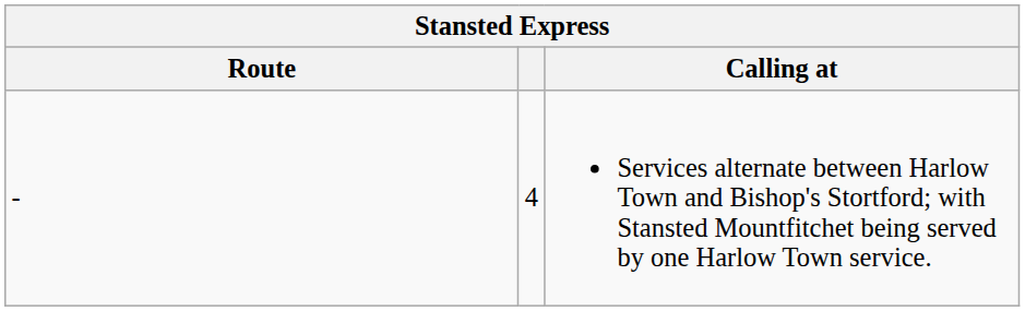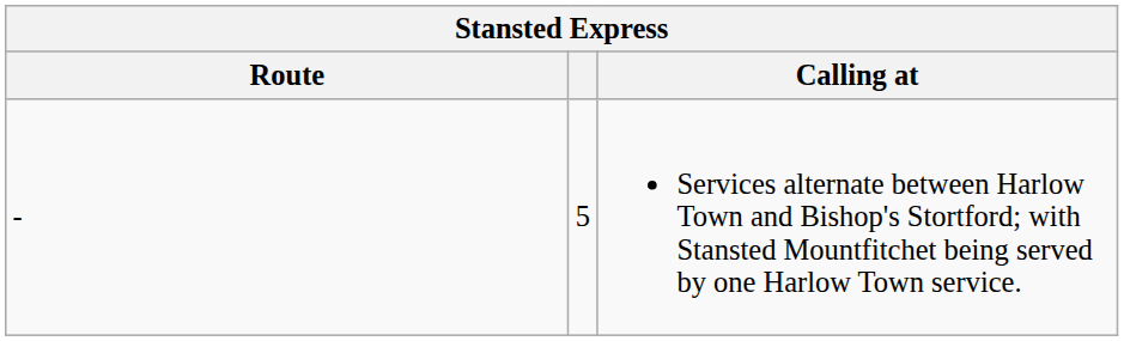row 3 | column 2: 4 -> 5
